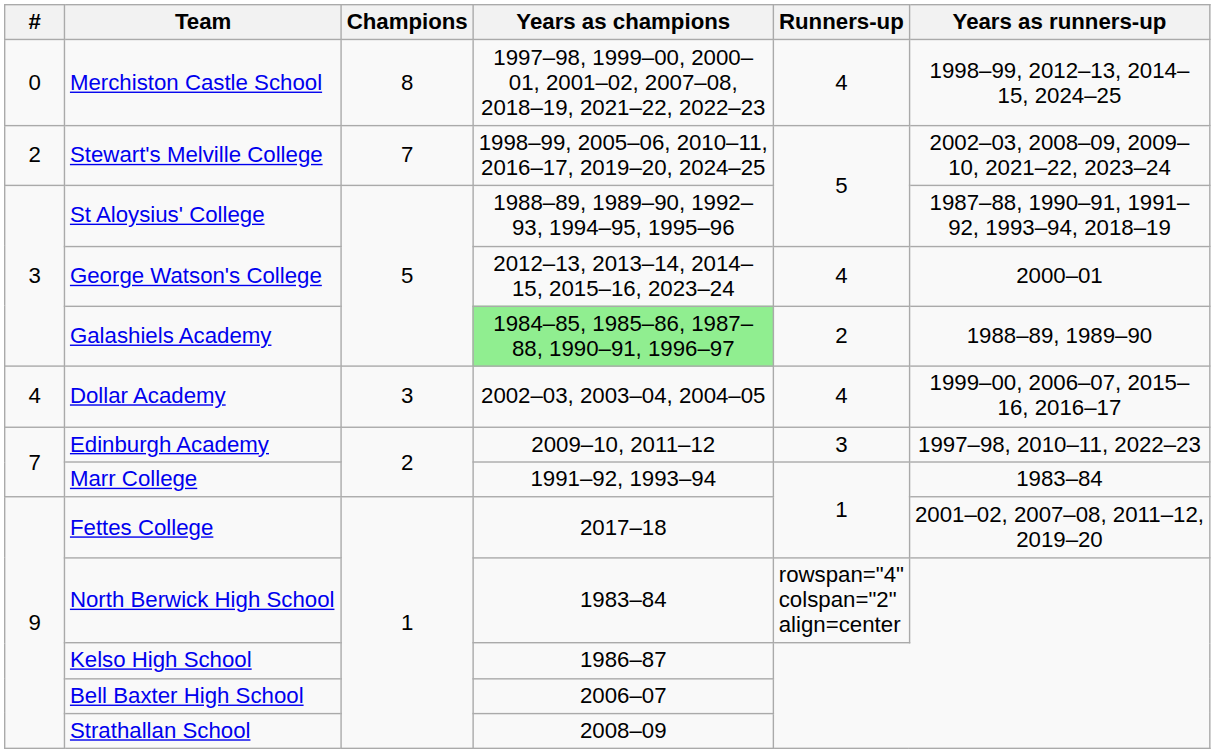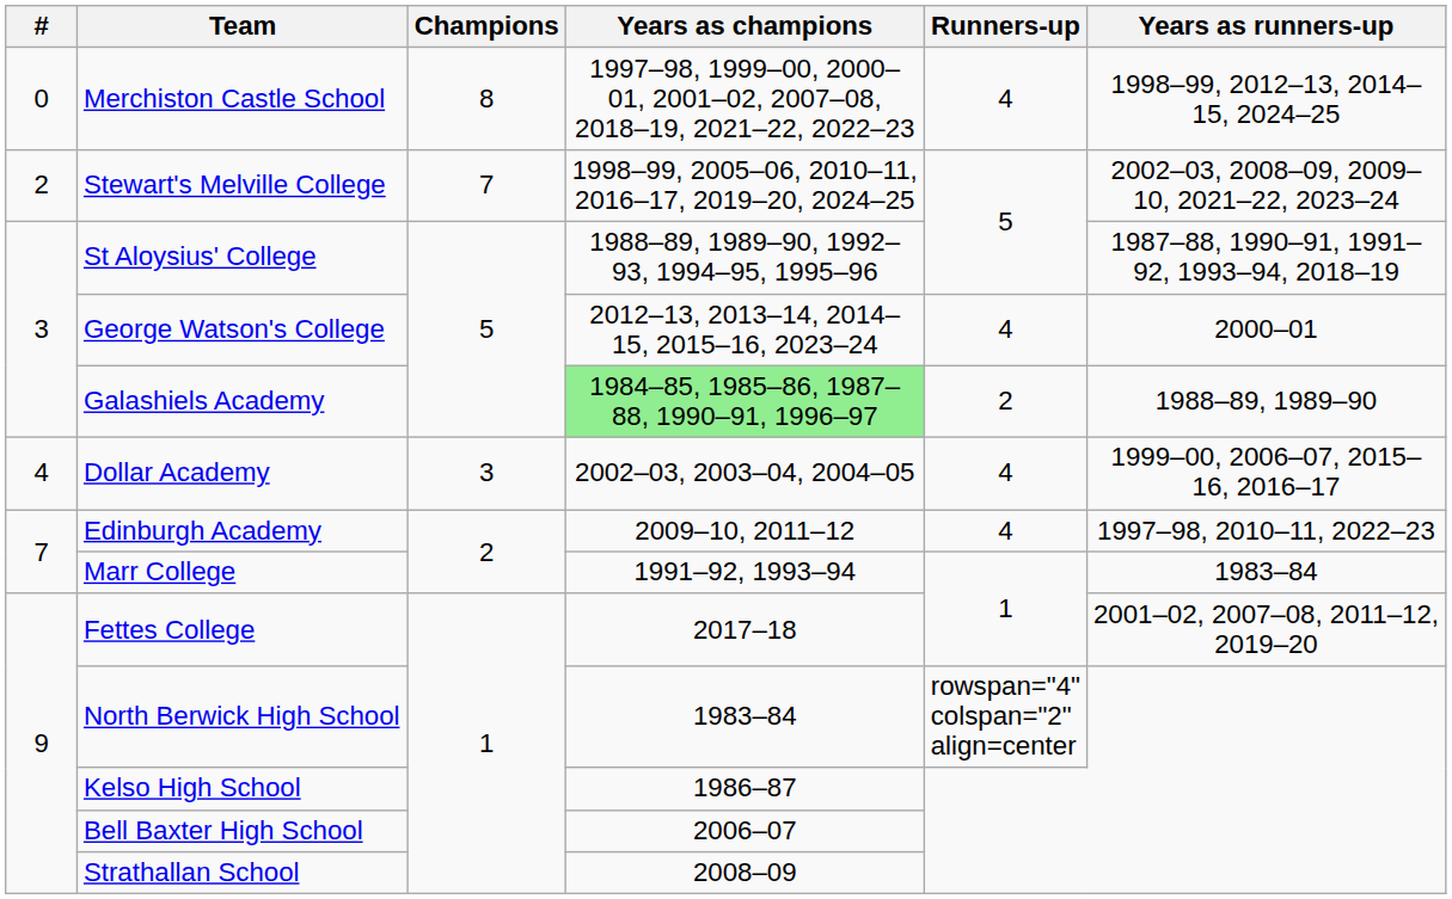Edinburgh Academy | Runners-up: 3 -> 4
